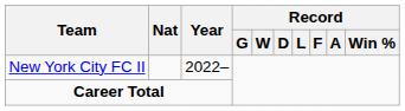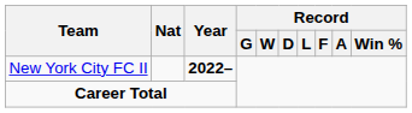New York City FC II | Year: normal -> bold
